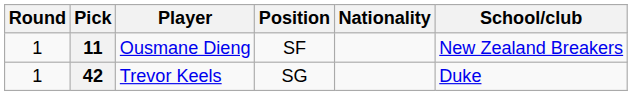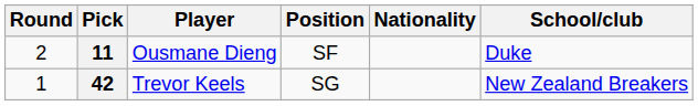11 | Round: 1 -> 2
11 | School/club: New Zealand Breakers -> Duke
42 | School/club: Duke -> New Zealand Breakers
